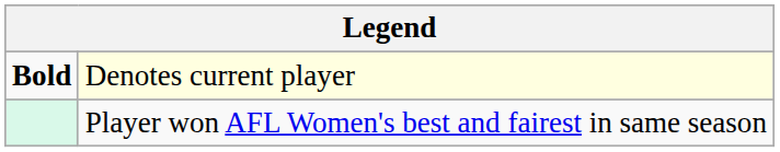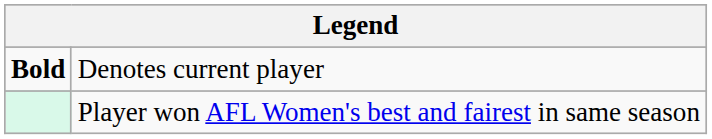Bold | column 2: lightyellow background -> no background
